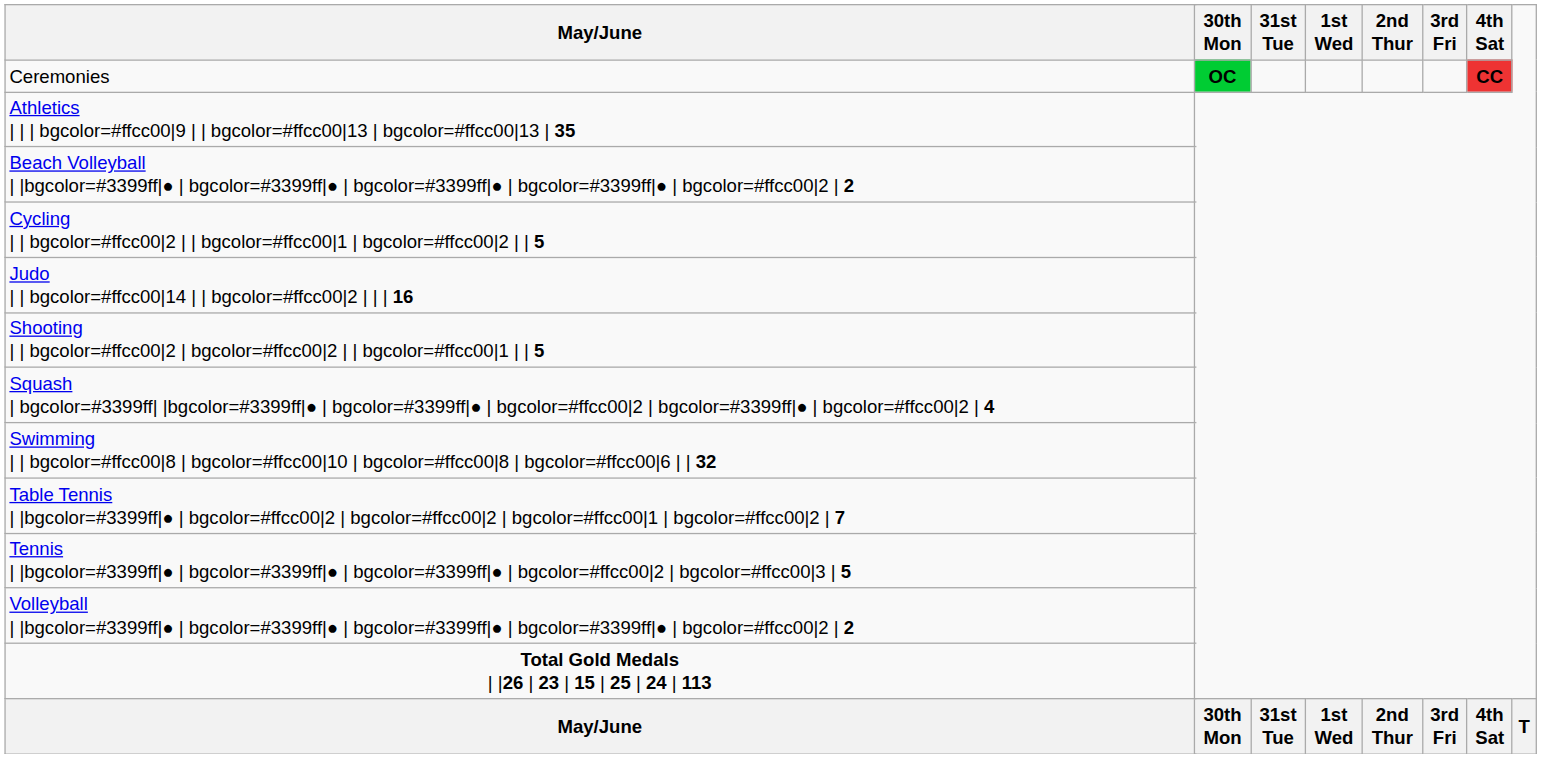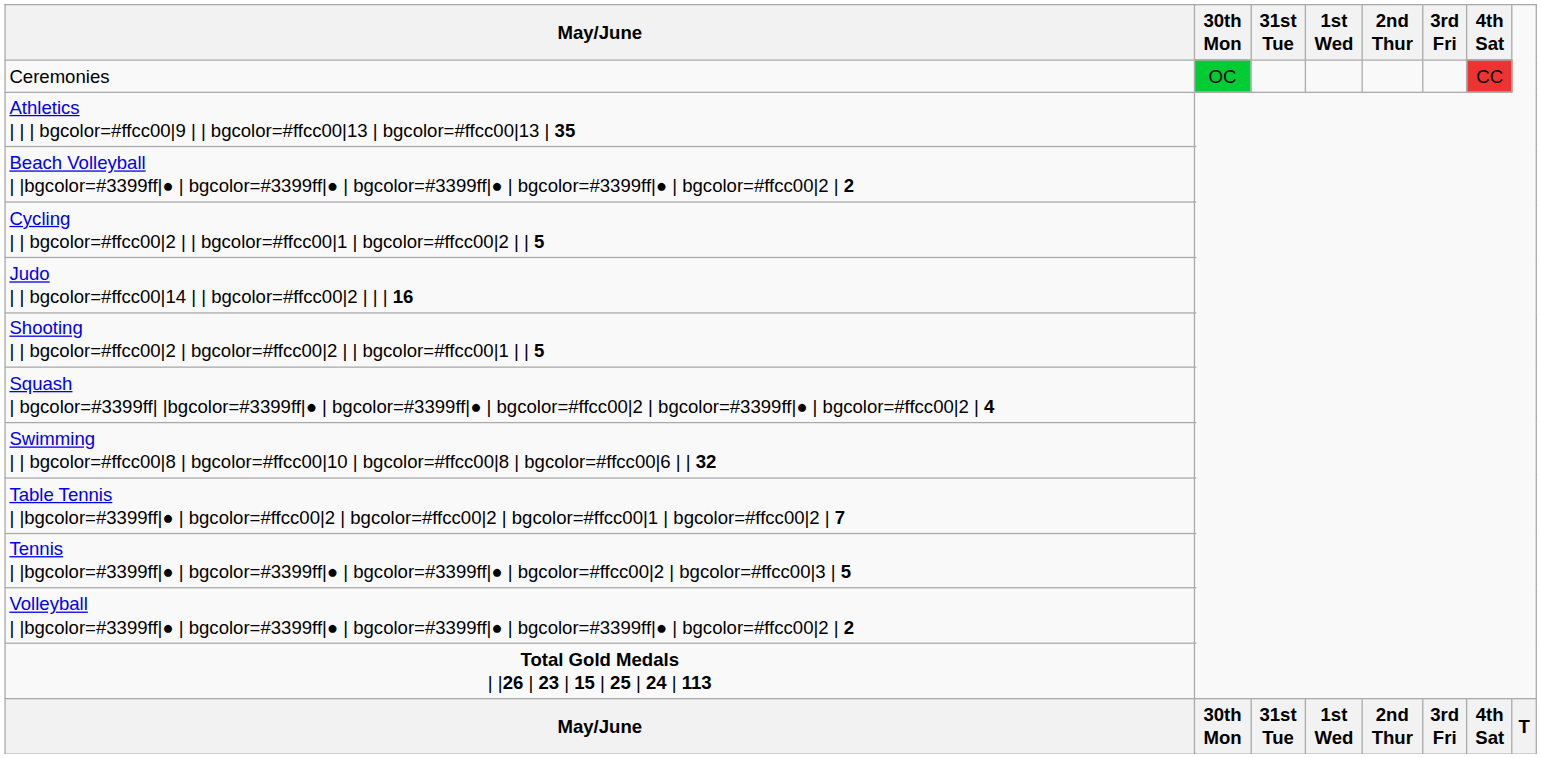Ceremonies | 30th Mon: bold -> normal
Ceremonies | 4th Sat: bold -> normal
